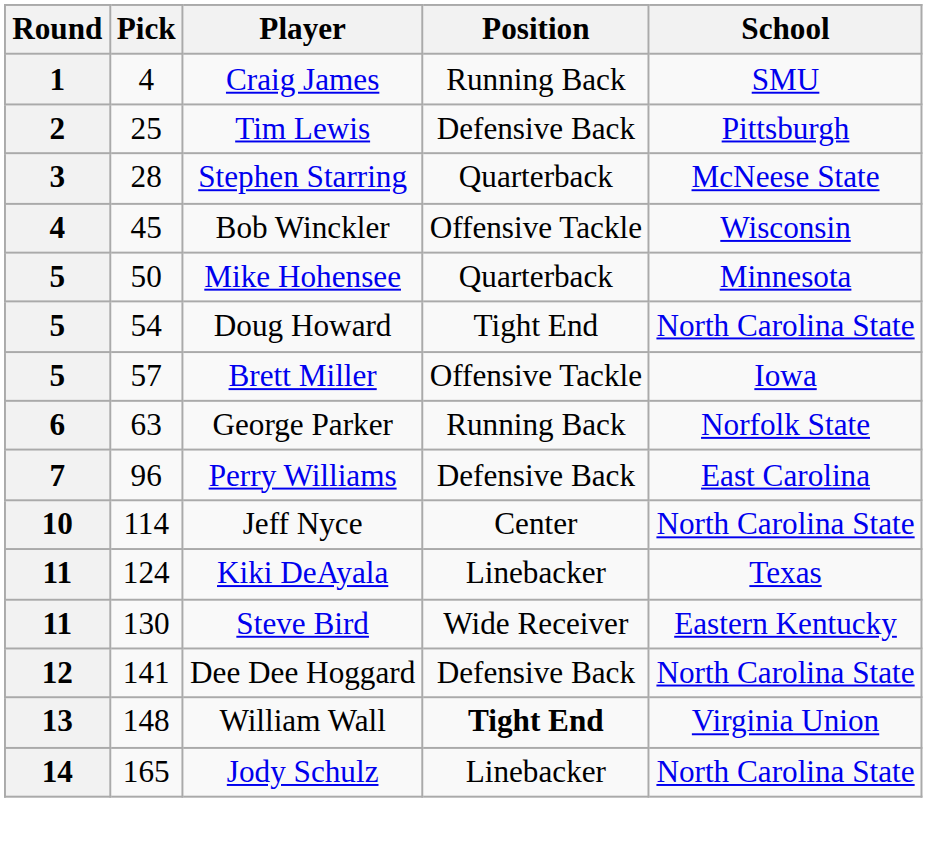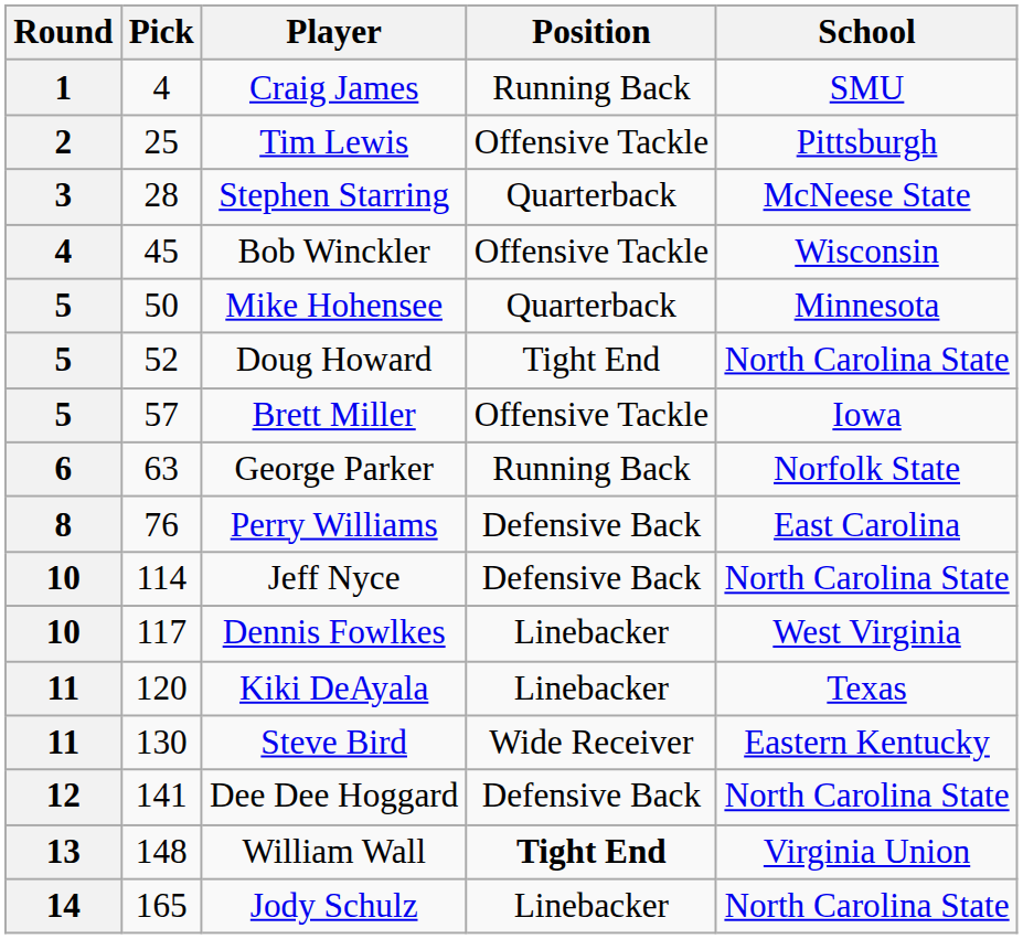Tim Lewis | Position: Defensive Back -> Offensive Tackle
Doug Howard | Pick: 54 -> 52
Perry Williams | Round: 7 -> 8
Perry Williams | Pick: 96 -> 76
Jeff Nyce | Position: Center -> Defensive Back
+ row: 10 | 117 | Dennis Fowlkes | Linebacker | West Virginia
Kiki DeAyala | Pick: 124 -> 120
